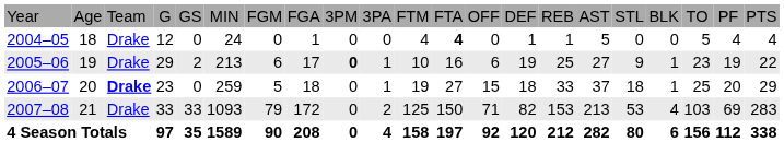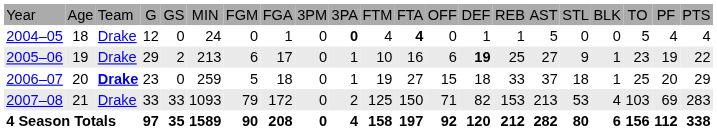2004–05 | column 10: normal -> bold
2005–06 | column 9: bold -> normal
2005–06 | column 14: normal -> bold
